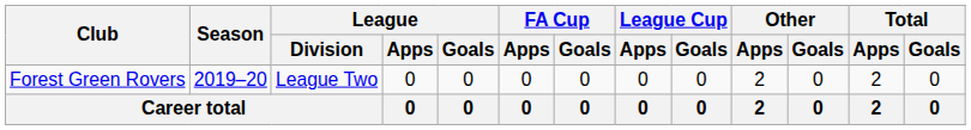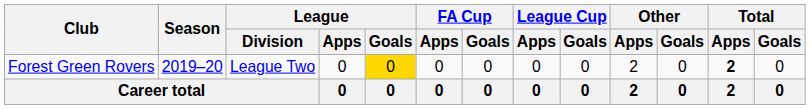Forest Green Rovers | League / Goals: no background -> gold background
Forest Green Rovers | Total / Apps: normal -> bold
